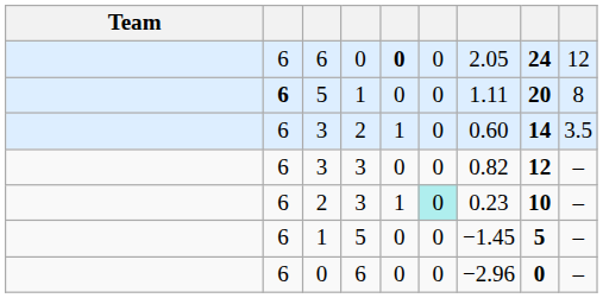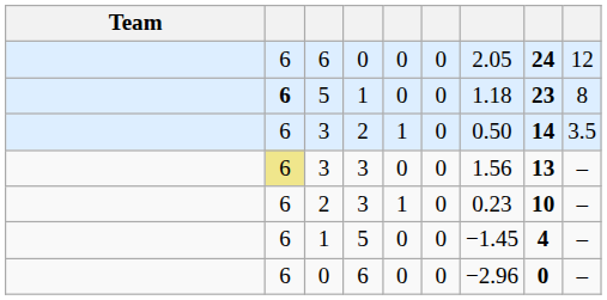row 2 | column 5: bold -> normal
row 3 | column 7: 1.11 -> 1.18
row 3 | column 8: 20 -> 23
row 4 | column 7: 0.60 -> 0.50
row 5 | column 2: no background -> khaki background
row 5 | column 7: 0.82 -> 1.56
row 5 | column 8: 12 -> 13
row 6 | column 6: paleturquoise background -> no background
row 7 | column 8: 5 -> 4
